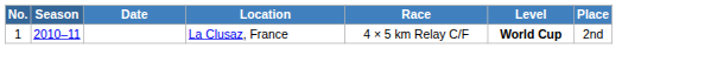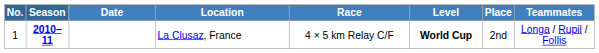+ column: Teammates | Longa / Rupil / Follis
La Clusaz, France | Season: normal -> bold
